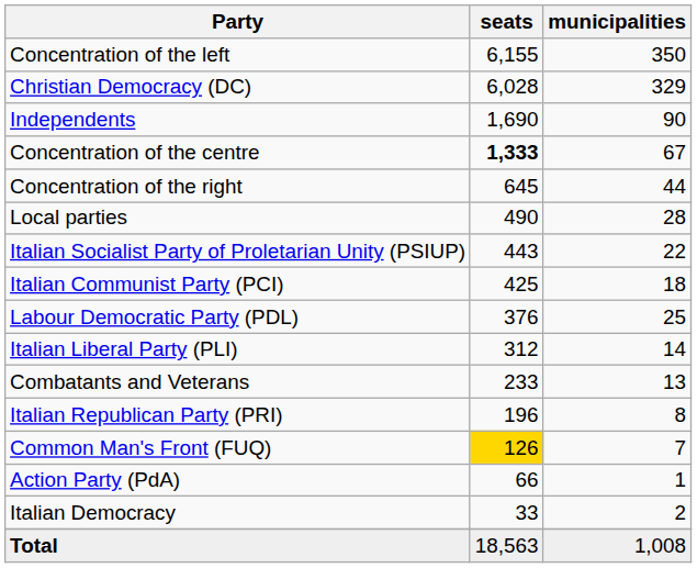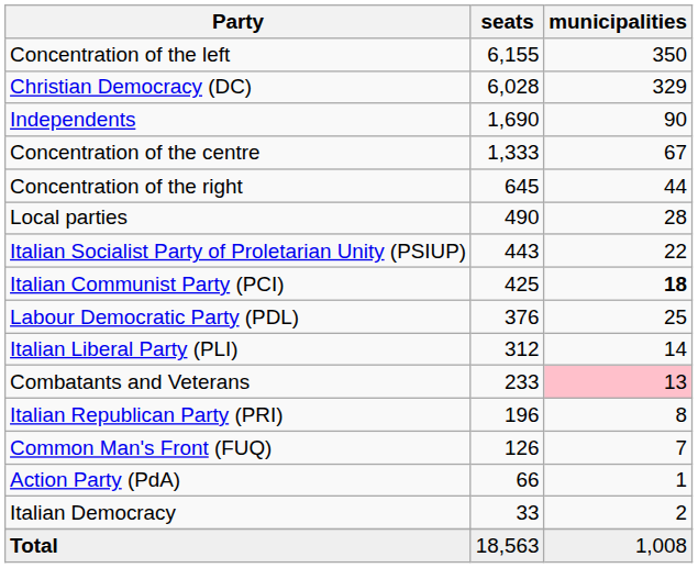Concentration of the centre | seats: bold -> normal
Italian Communist Party (PCI) | municipalities: normal -> bold
Combatants and Veterans | municipalities: no background -> pink background
Common Man's Front (FUQ) | seats: gold background -> no background
